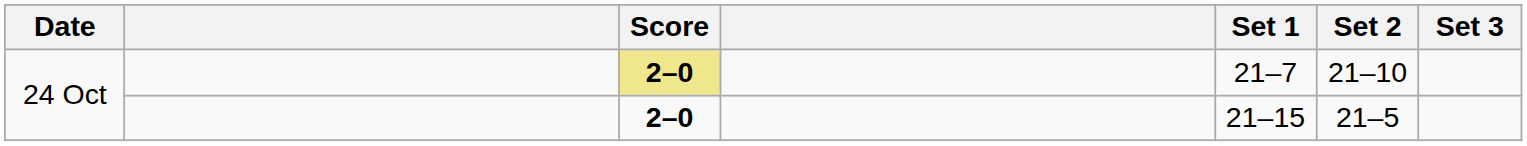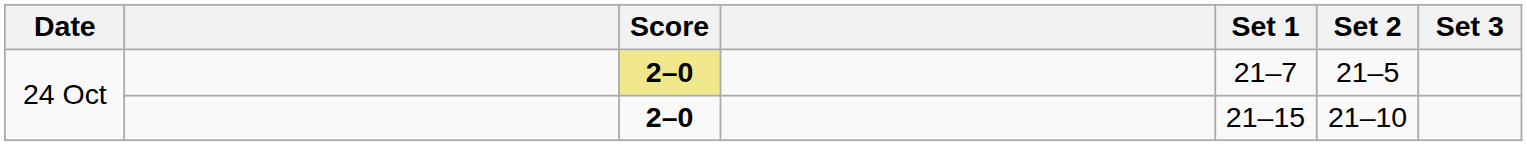row 2 | Set 2: 21–10 -> 21–5
row 3 | Set 2: 21–5 -> 21–10
